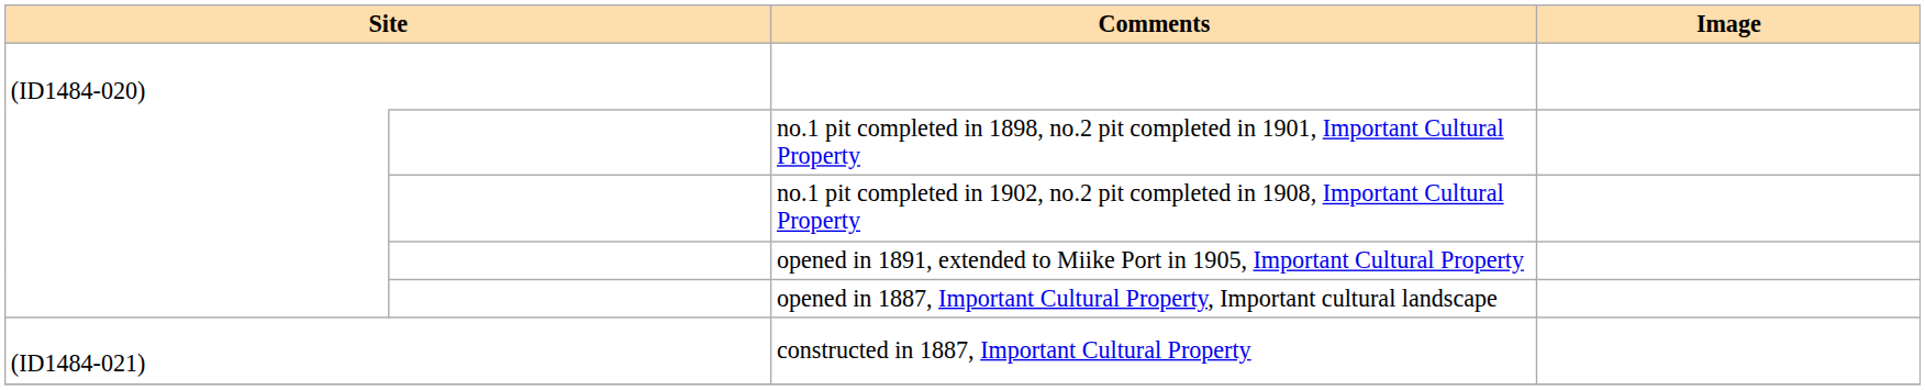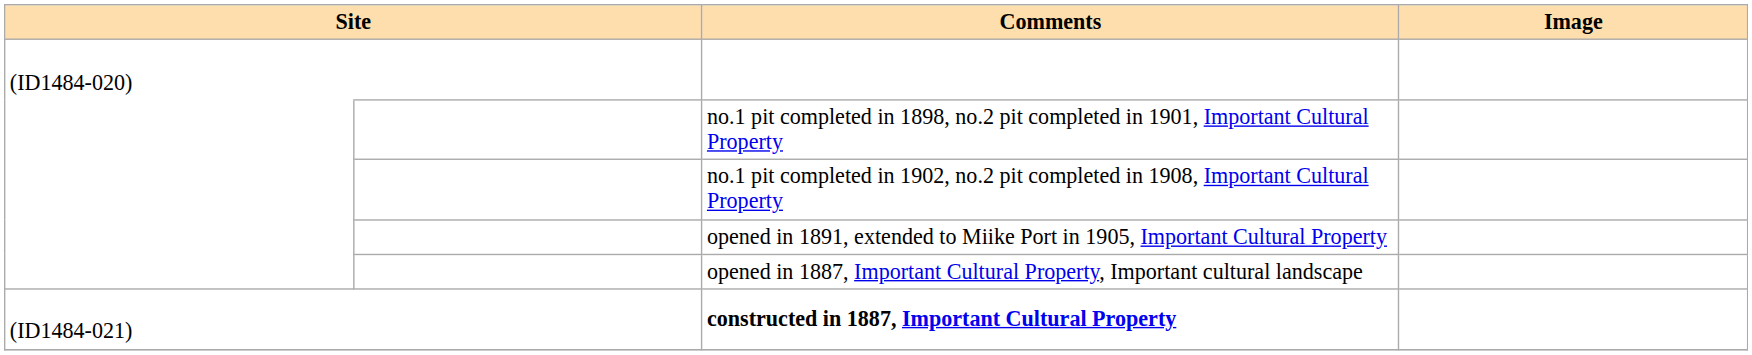constructed in 1887, Important Cultural Property | Comments: normal -> bold
